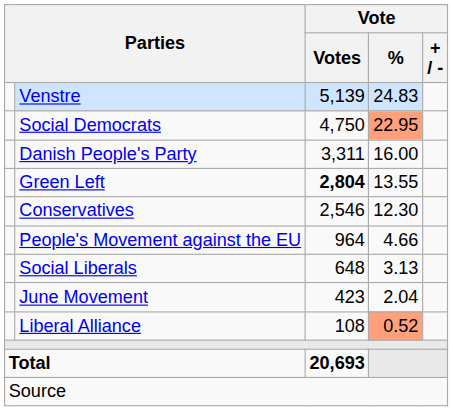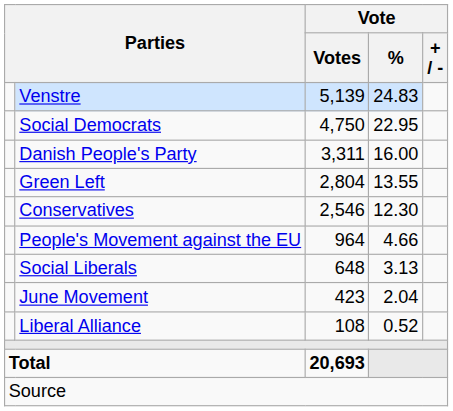Social Democrats | Vote / %: lightsalmon background -> no background
Green Left | Vote / Votes: bold -> normal
Liberal Alliance | Vote / %: lightsalmon background -> no background
